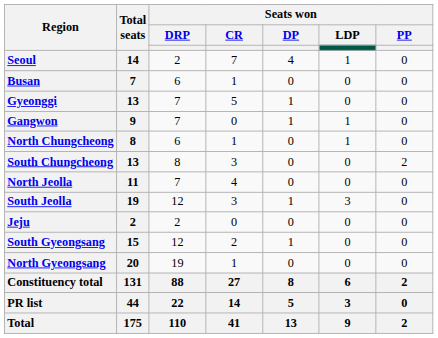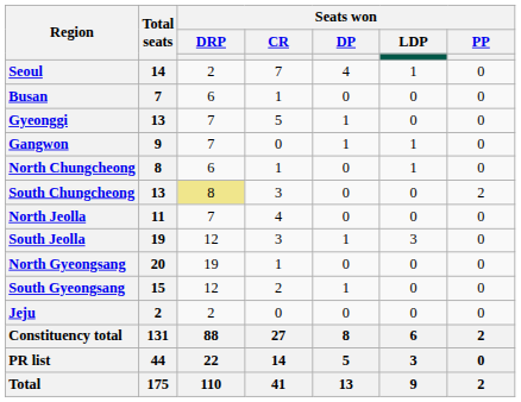South Chungcheong | Seats won / DRP: no background -> khaki background
rows swapped: North Gyeongsang <-> Jeju
